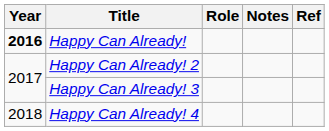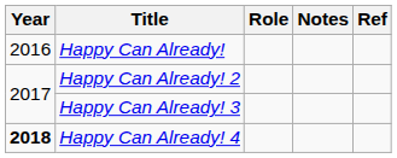Happy Can Already! | Year: bold -> normal
Happy Can Already! 4 | Year: normal -> bold
